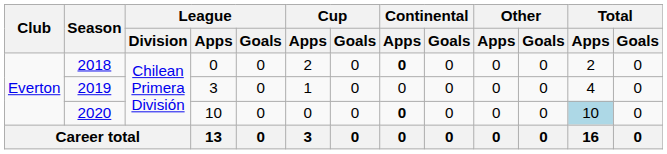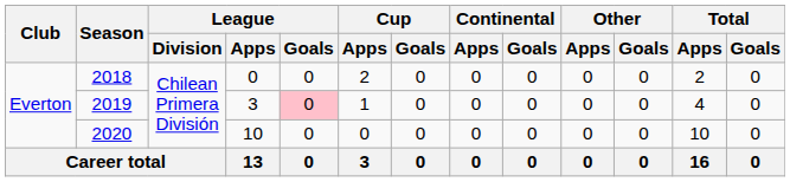2018 | Continental / Apps: bold -> normal
2019 | League / Goals: no background -> pink background
2020 | Continental / Apps: bold -> normal
2020 | Total / Apps: lightblue background -> no background
